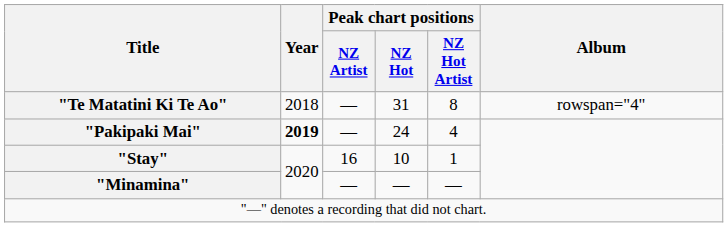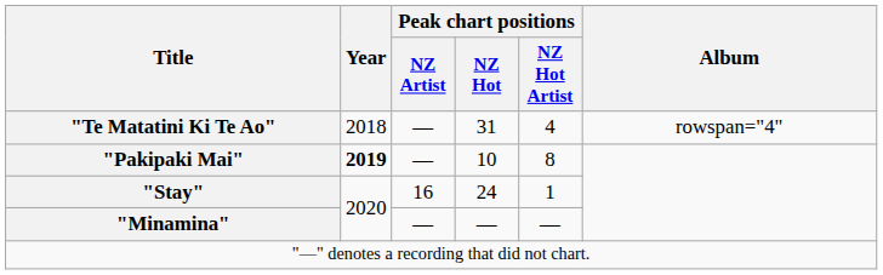"Te Matatini Ki Te Ao" | Peak chart positions / NZ Hot Artist: 8 -> 4
"Pakipaki Mai" | Peak chart positions / NZ Hot: 24 -> 10
"Pakipaki Mai" | Peak chart positions / NZ Hot Artist: 4 -> 8
"Stay" | Peak chart positions / NZ Hot: 10 -> 24
